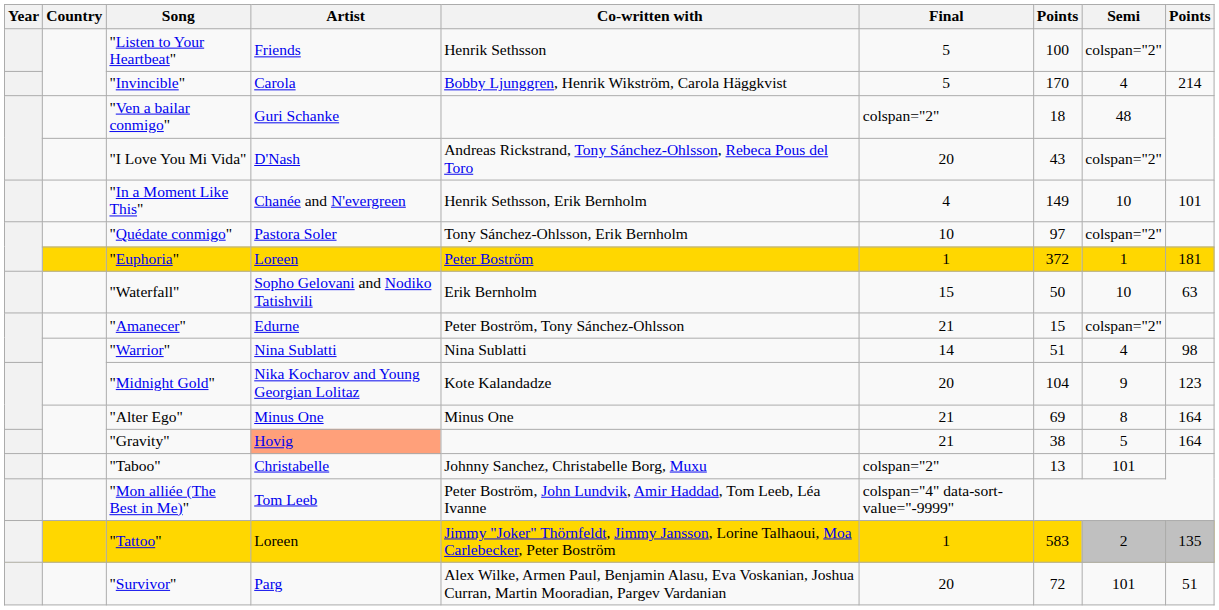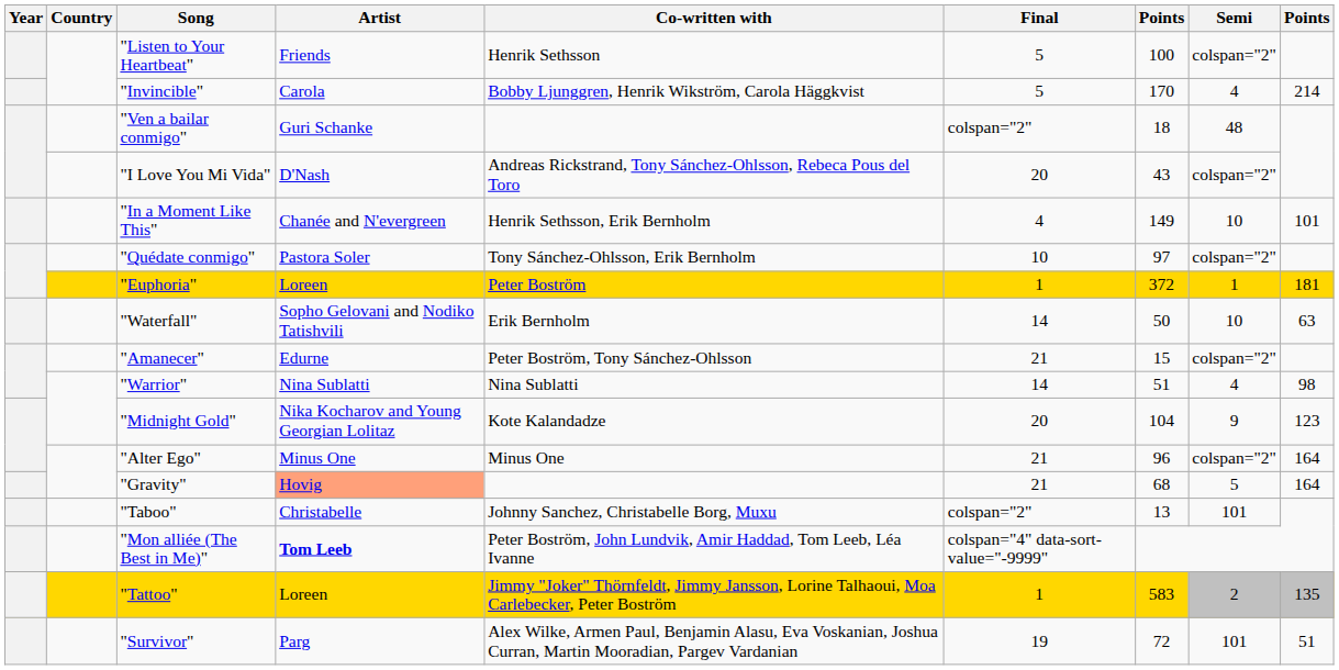"Waterfall" | Final: 15 -> 14
"Alter Ego" | column 7: 69 -> 96
"Alter Ego" | Semi: 8 -> colspan="2"
"Gravity" | column 7: 38 -> 68
"Mon alliée (The Best in Me)" | Artist: normal -> bold
"Survivor" | Final: 20 -> 19
